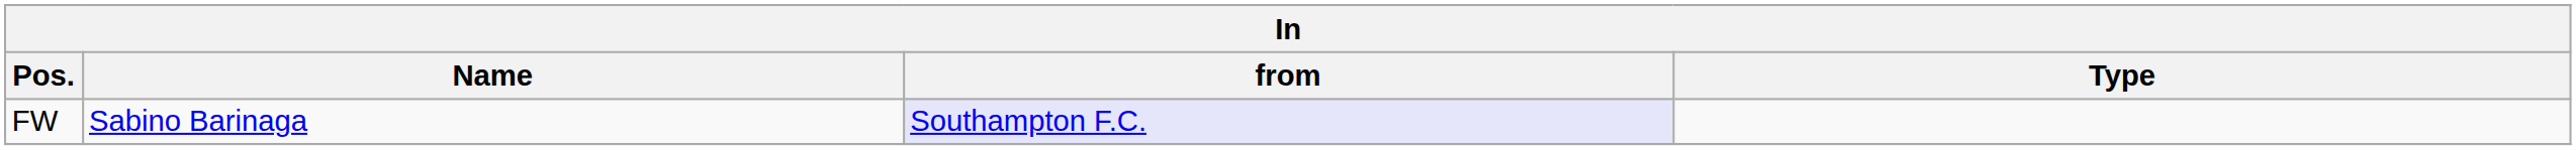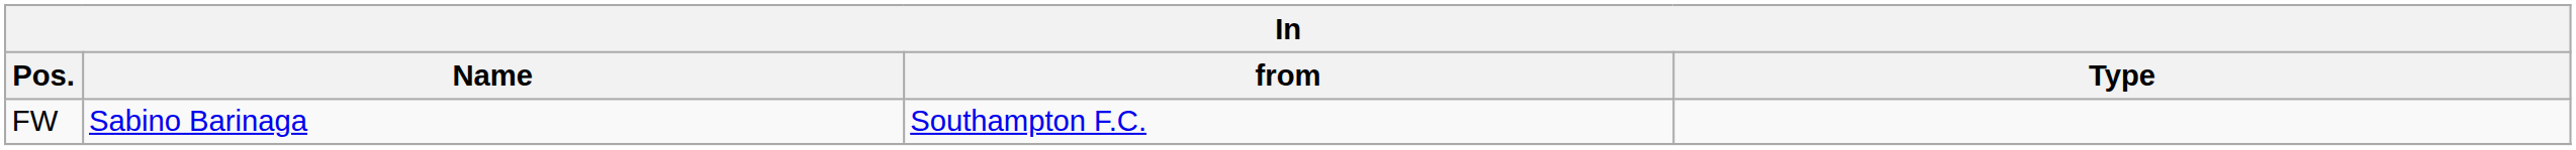FW | from: lavender background -> no background
